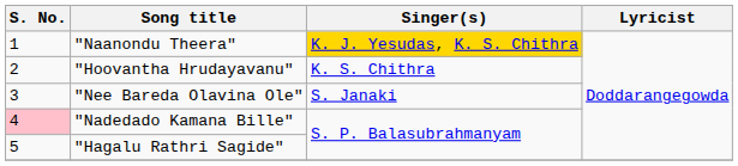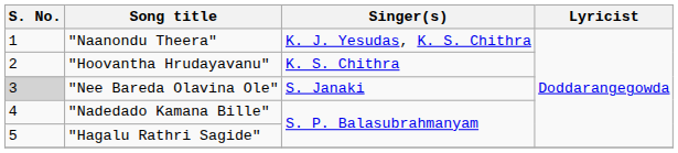"Naanondu Theera" | Singer(s): gold background -> no background
"Nee Bareda Olavina Ole" | S. No.: no background -> lightgrey background
"Nadedado Kamana Bille" | S. No.: pink background -> no background
